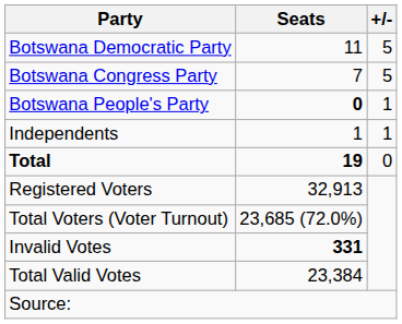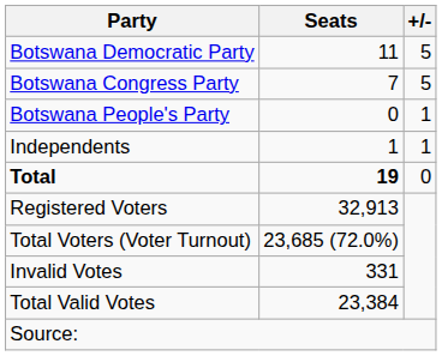Botswana People's Party | Seats: bold -> normal
Invalid Votes | Seats: bold -> normal
